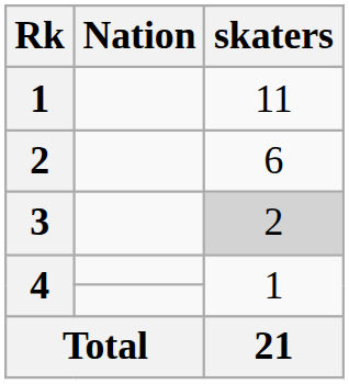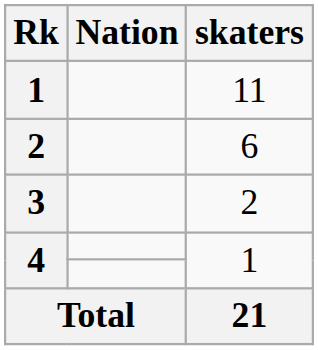3 | skaters: lightgrey background -> no background
